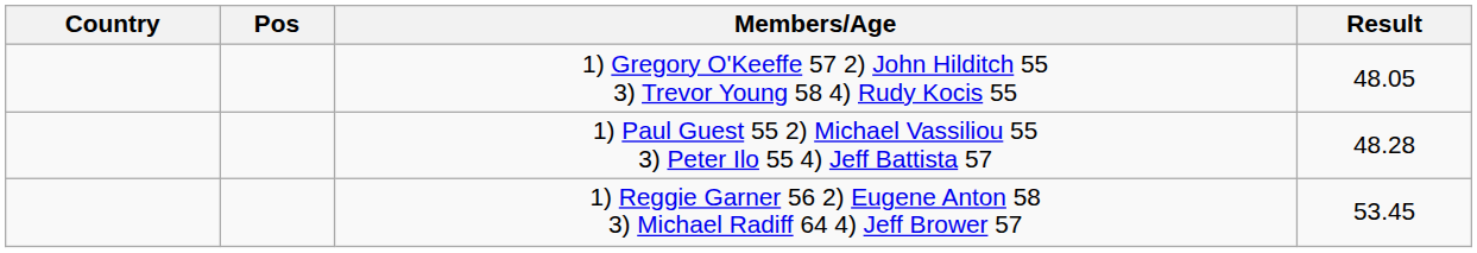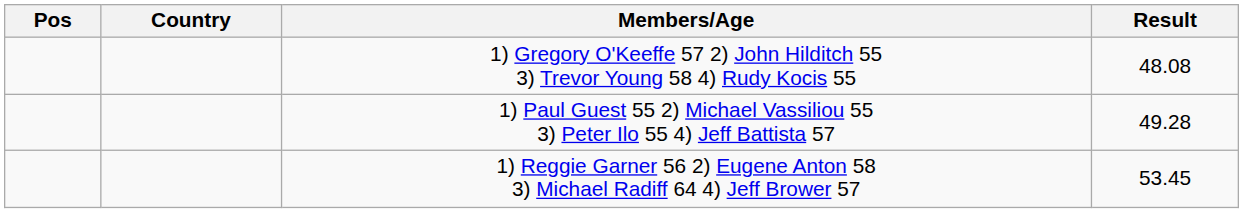columns swapped: Pos <-> Country
row 2 | Result: 48.05 -> 48.08
row 3 | Result: 48.28 -> 49.28
